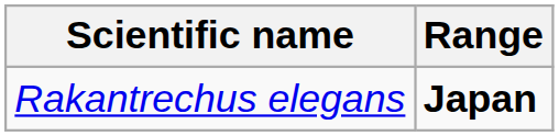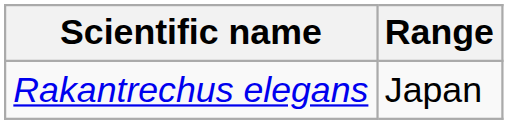Rakantrechus elegans | Range: bold -> normal
